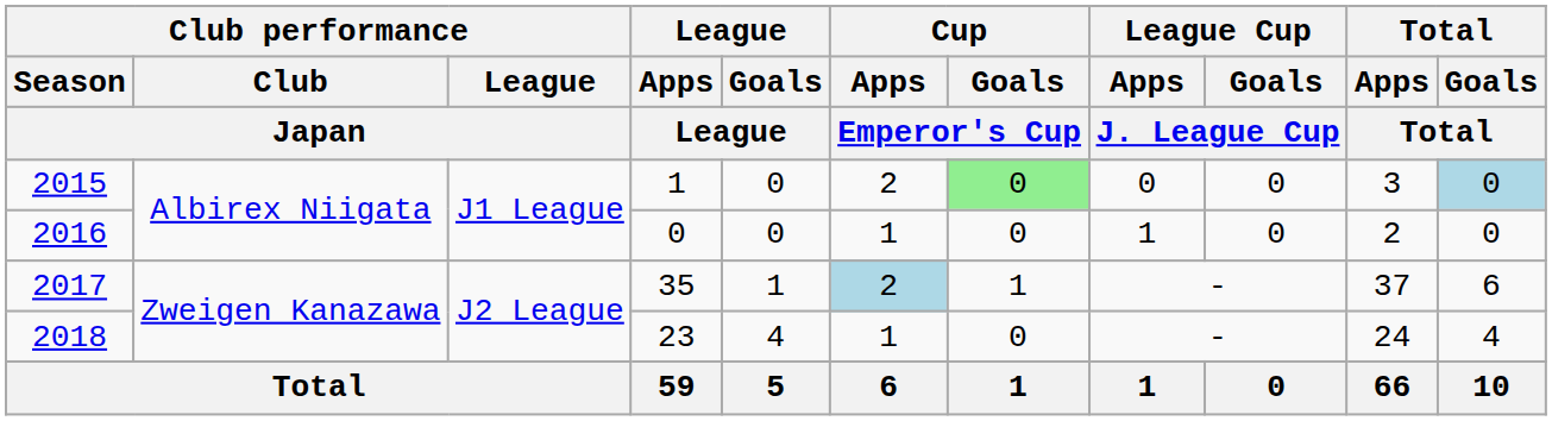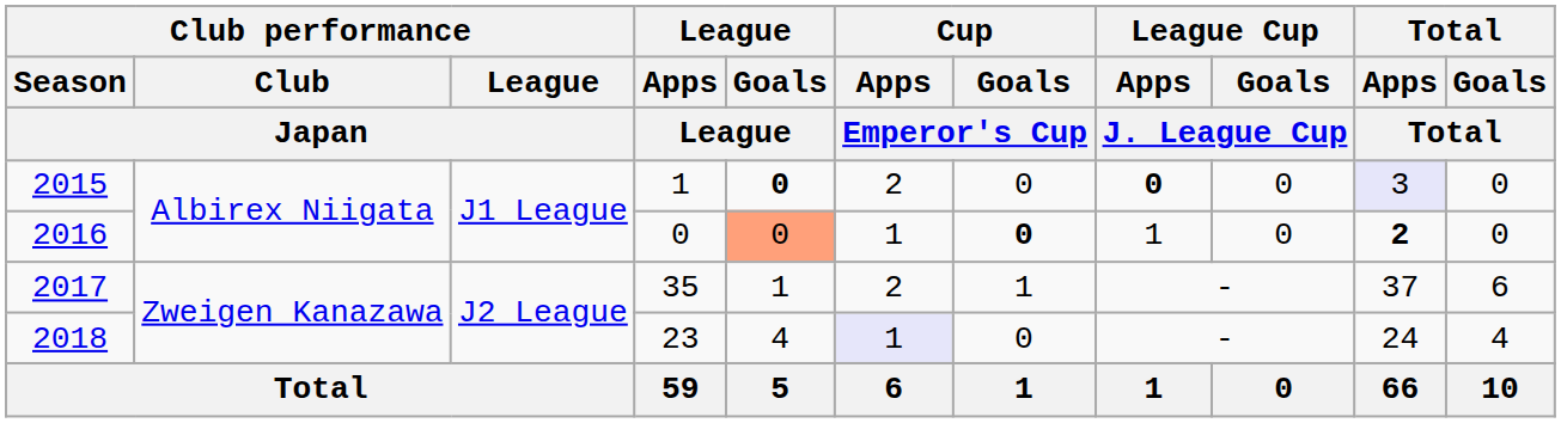2015 | League / Goals / League: normal -> bold
2015 | Cup / Goals / Emperor's Cup: lightgreen background -> no background
2015 | League Cup / Apps / J. League Cup: normal -> bold
2015 | Total / Apps / Total: no background -> lavender background
2015 | Total / Goals / Total: lightblue background -> no background
2016 | League / Goals / League: no background -> lightsalmon background
2016 | Cup / Goals / Emperor's Cup: normal -> bold
2016 | Total / Apps / Total: normal -> bold
2017 | Cup / Apps / Emperor's Cup: lightblue background -> no background
2018 | Cup / Apps / Emperor's Cup: no background -> lavender background
